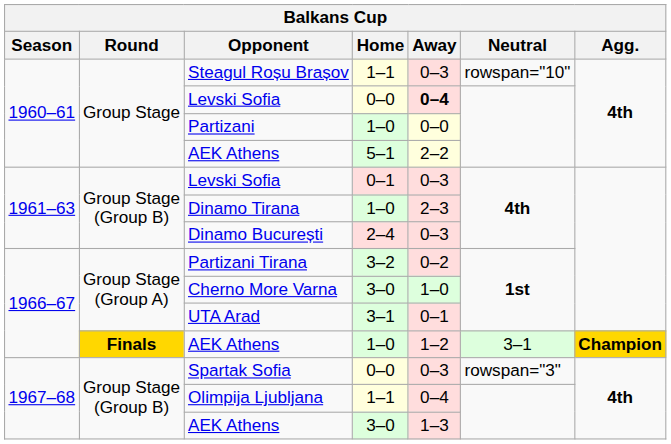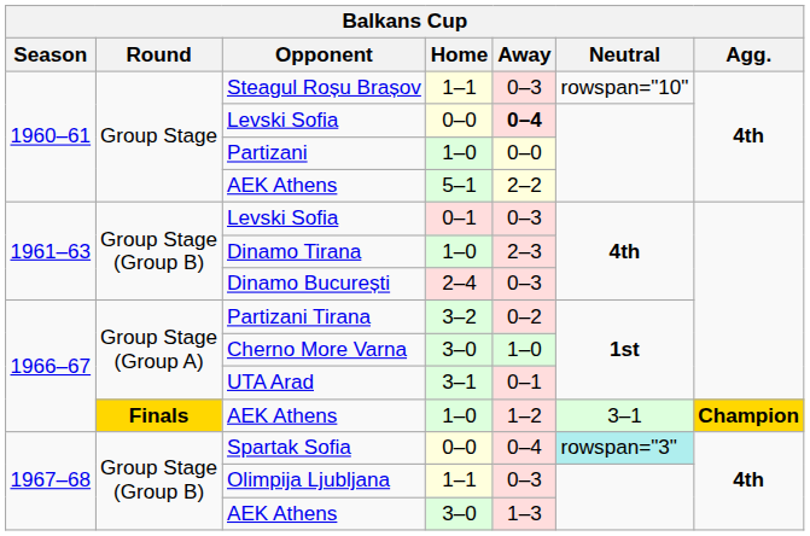Spartak Sofia | Away: 0–3 -> 0–4
Spartak Sofia | Neutral: no background -> paleturquoise background
Olimpija Ljubljana | Away: 0–4 -> 0–3
